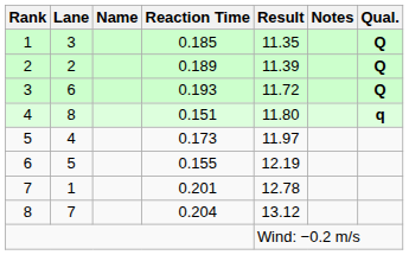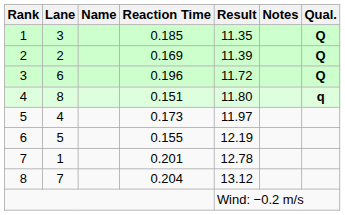row 3 | Reaction Time: 0.189 -> 0.169
row 4 | Reaction Time: 0.193 -> 0.196
